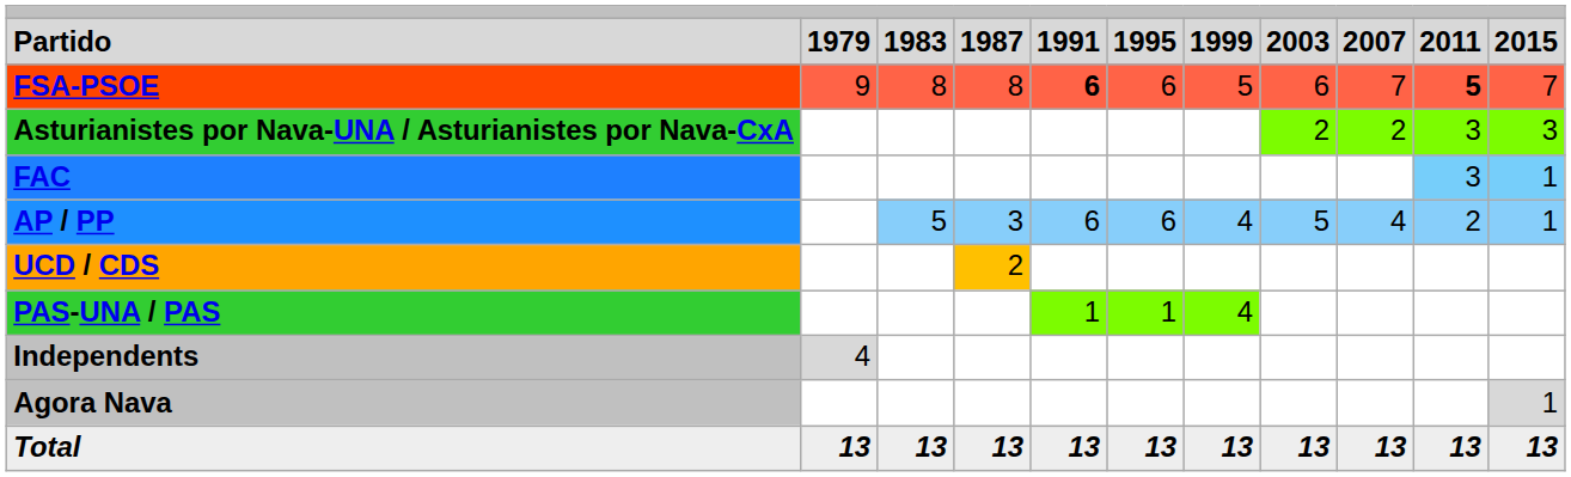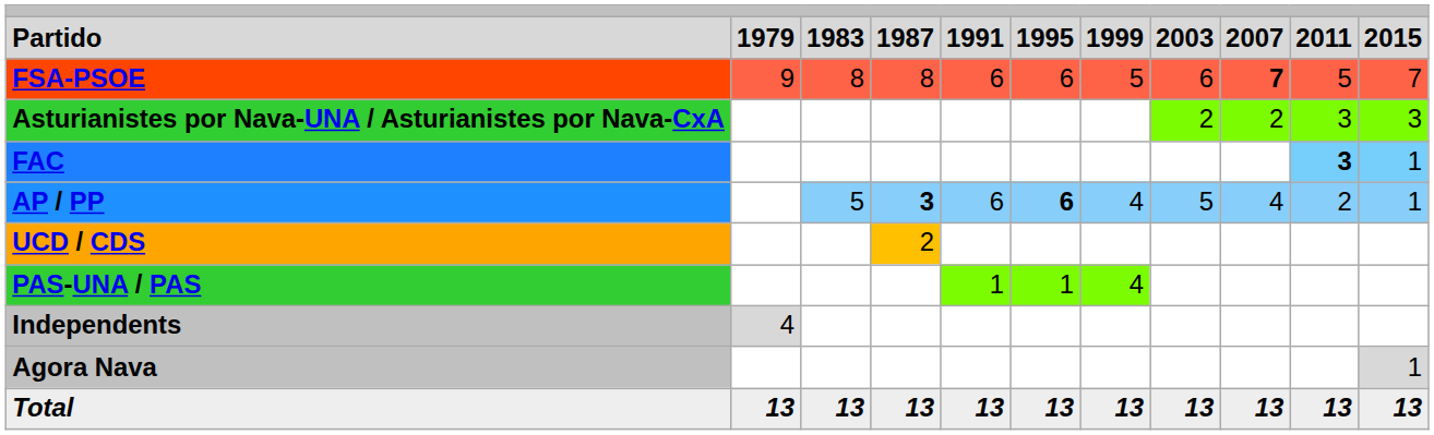FSA-PSOE | column 5: bold -> normal
FSA-PSOE | column 9: normal -> bold
FSA-PSOE | column 10: bold -> normal
FAC | column 10: normal -> bold
AP / PP | column 4: normal -> bold
AP / PP | column 6: normal -> bold
